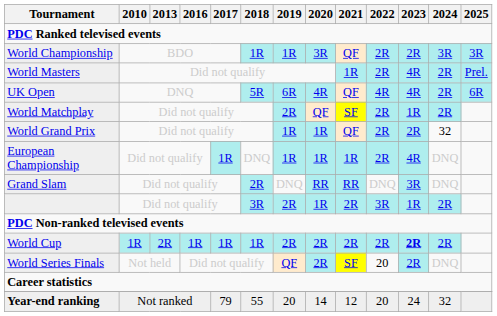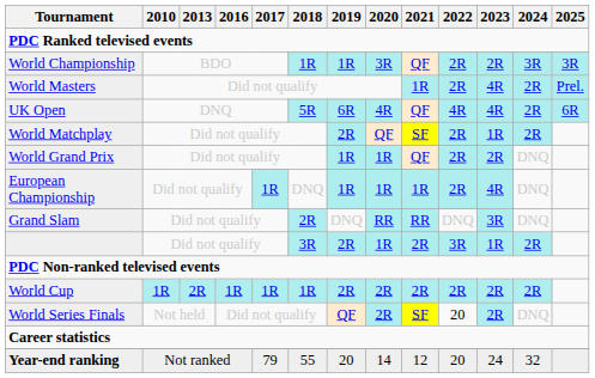World Grand Prix | 2024: 32 -> DNQ
World Cup | 2023: bold -> normal
